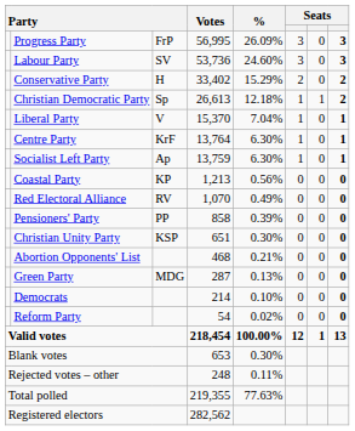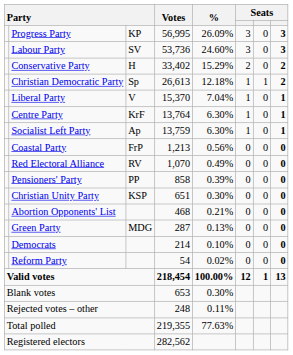Progress Party | column 3: FrP -> KP
Coastal Party | column 3: KP -> FrP
